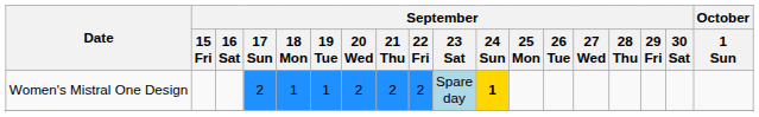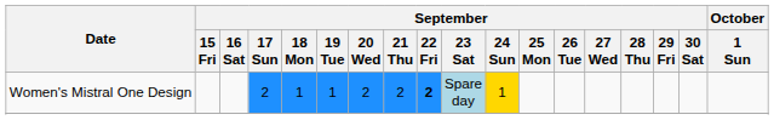Women's Mistral One Design | September / 22 Fri: normal -> bold
Women's Mistral One Design | September / 24 Sun: bold -> normal
